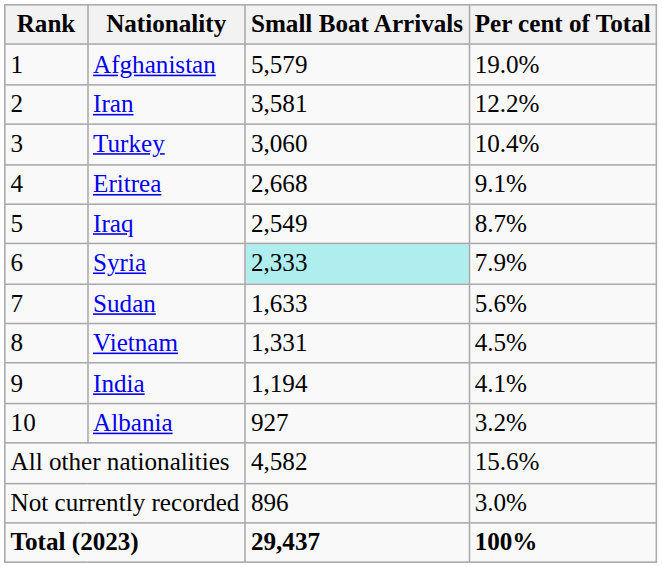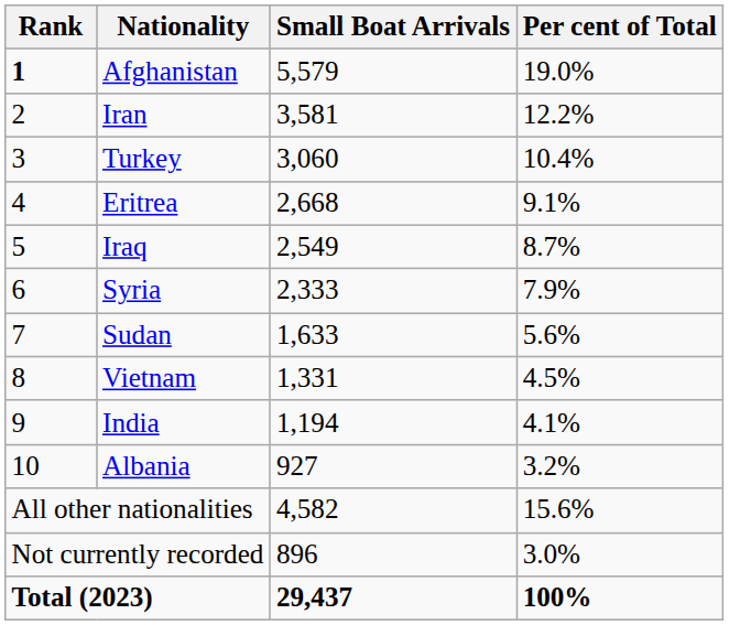Afghanistan | Rank: normal -> bold
Syria | Small Boat Arrivals: paleturquoise background -> no background
